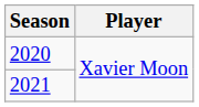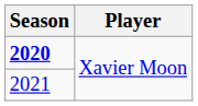2020 | Season: normal -> bold
